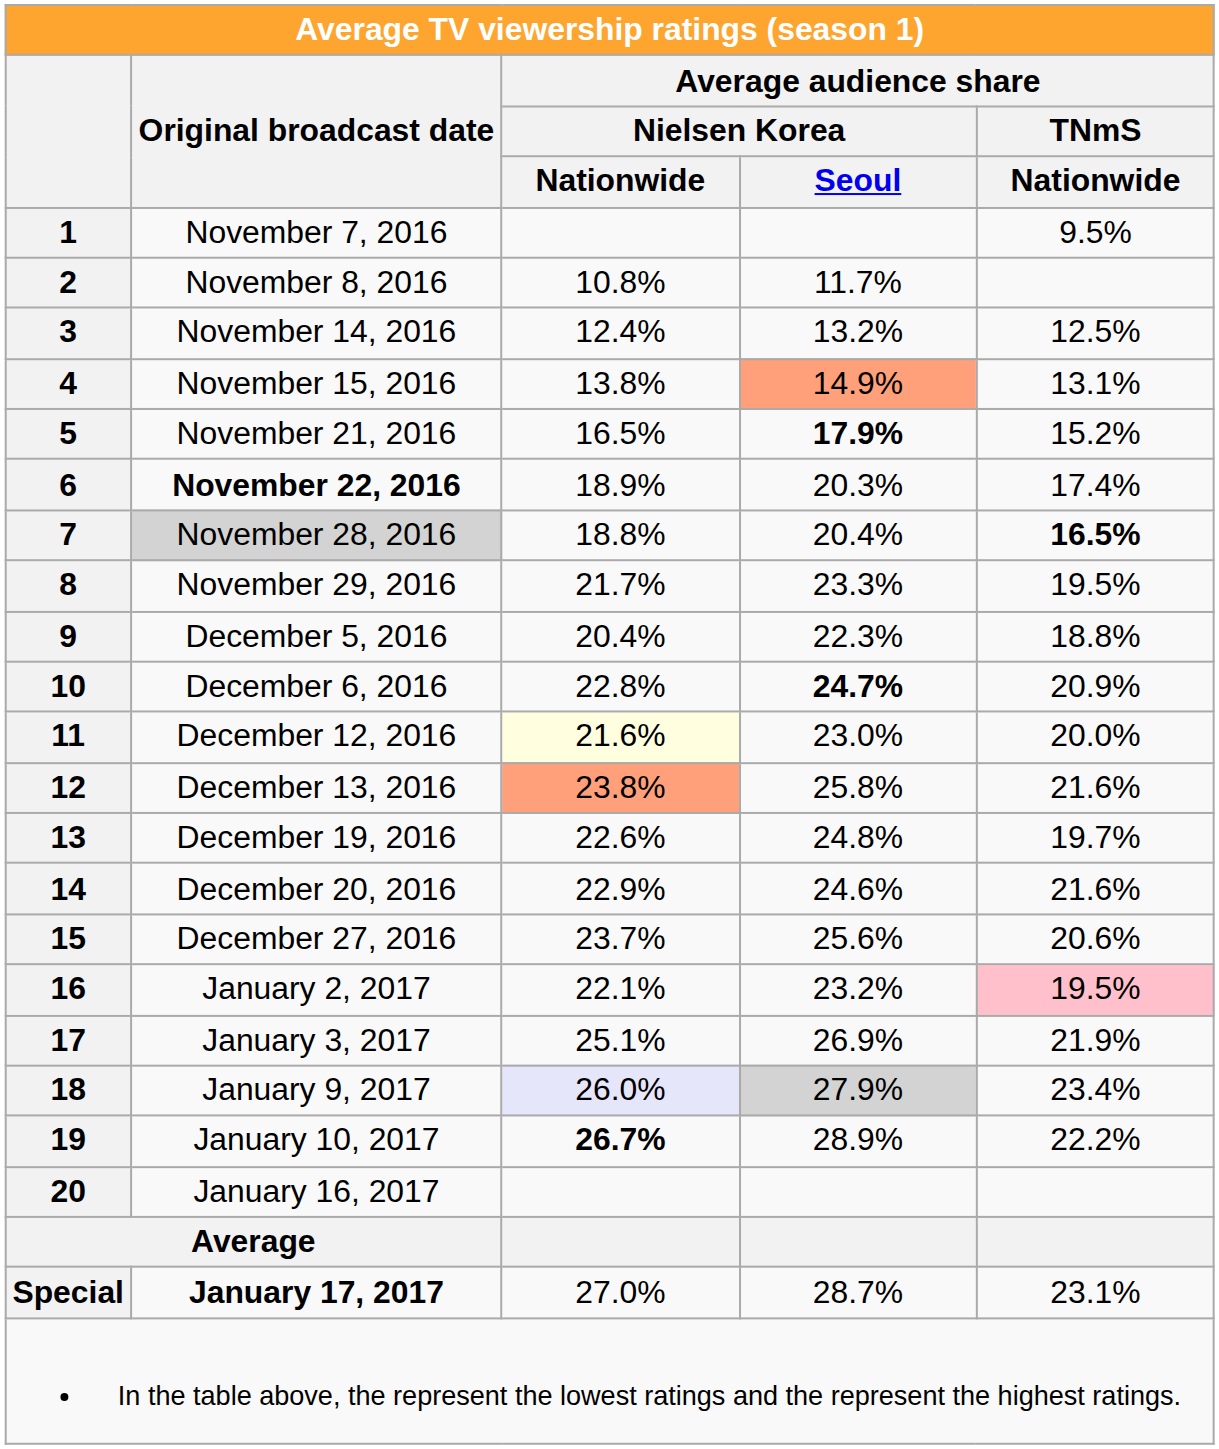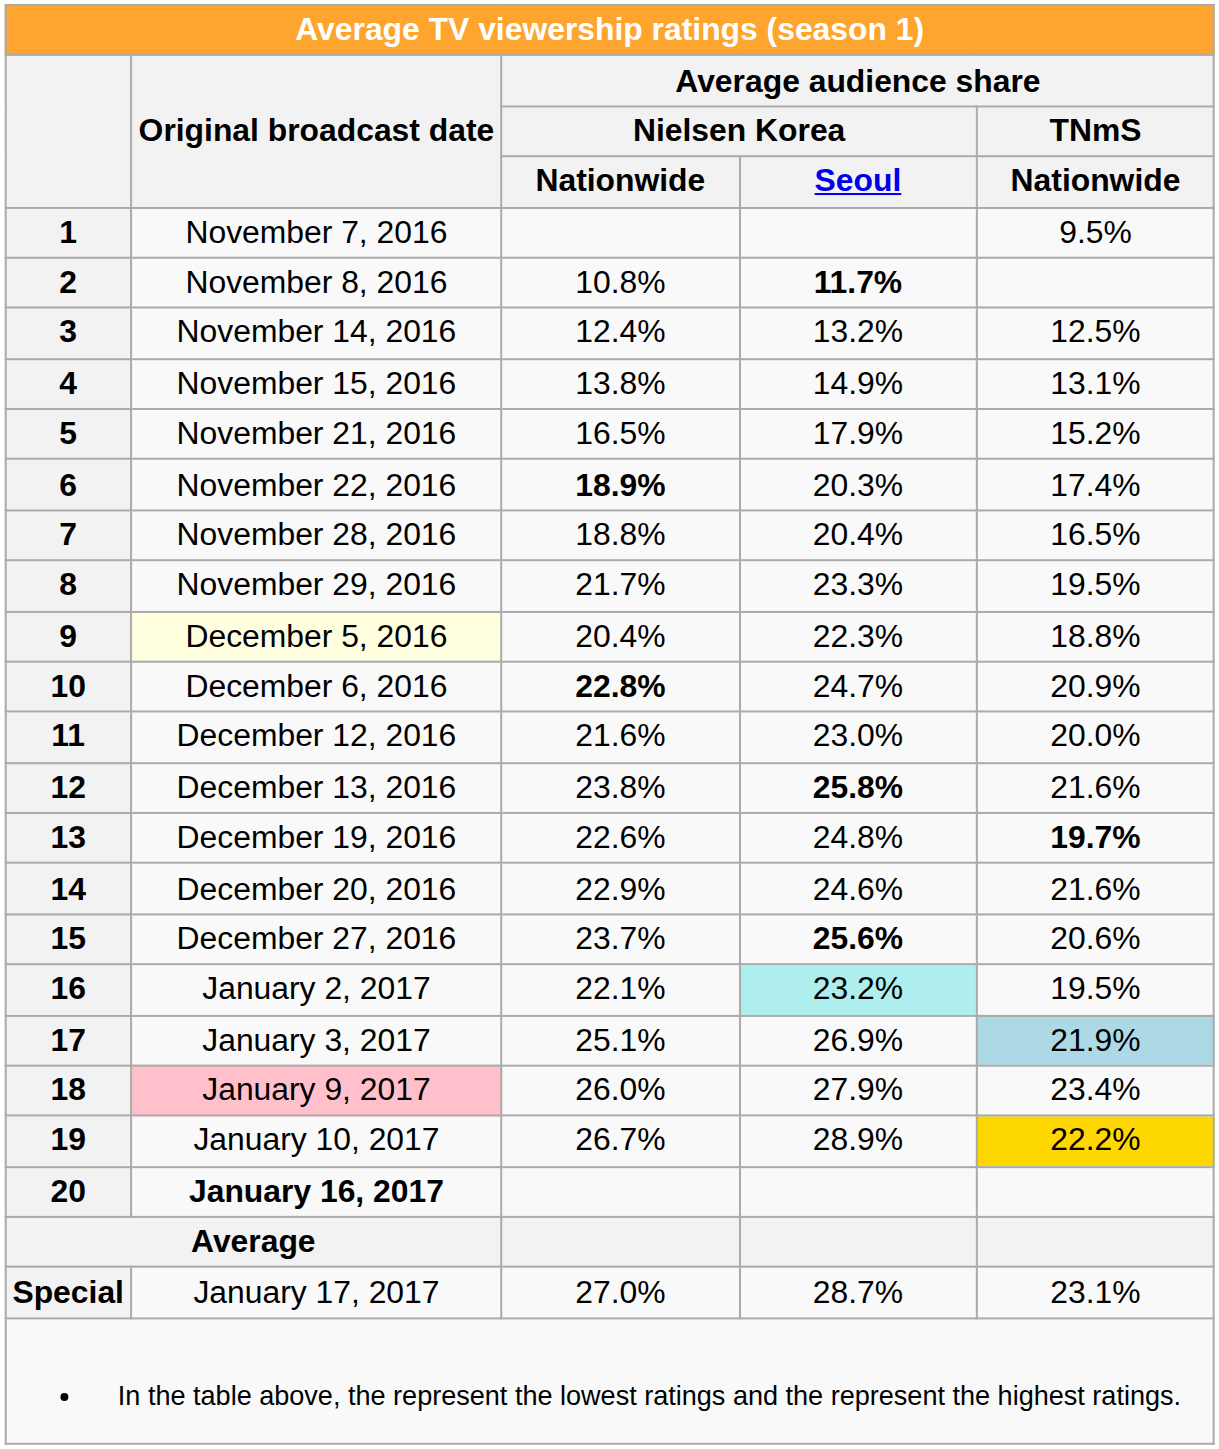2 | Average audience share / Nielsen Korea / Seoul: normal -> bold
4 | Average audience share / Nielsen Korea / Seoul: lightsalmon background -> no background
5 | Average audience share / Nielsen Korea / Seoul: bold -> normal
6 | Original broadcast date: bold -> normal
6 | Average audience share / Nielsen Korea / Nationwide: normal -> bold
7 | Original broadcast date: lightgrey background -> no background
7 | Average audience share / TNmS / Nationwide: bold -> normal
9 | Original broadcast date: no background -> lightyellow background
10 | Average audience share / Nielsen Korea / Nationwide: normal -> bold
10 | Average audience share / Nielsen Korea / Seoul: bold -> normal
11 | Average audience share / Nielsen Korea / Nationwide: lightyellow background -> no background
12 | Average audience share / Nielsen Korea / Nationwide: lightsalmon background -> no background
12 | Average audience share / Nielsen Korea / Seoul: normal -> bold
13 | Average audience share / TNmS / Nationwide: normal -> bold
15 | Average audience share / Nielsen Korea / Seoul: normal -> bold
16 | Average audience share / Nielsen Korea / Seoul: no background -> paleturquoise background
16 | Average audience share / TNmS / Nationwide: pink background -> no background
17 | Average audience share / TNmS / Nationwide: no background -> lightblue background
18 | Original broadcast date: no background -> pink background
18 | Average audience share / Nielsen Korea / Nationwide: lavender background -> no background
18 | Average audience share / Nielsen Korea / Seoul: lightgrey background -> no background
19 | Average audience share / Nielsen Korea / Nationwide: bold -> normal
19 | Average audience share / TNmS / Nationwide: no background -> gold background
20 | Original broadcast date: normal -> bold
Special | Original broadcast date: bold -> normal
